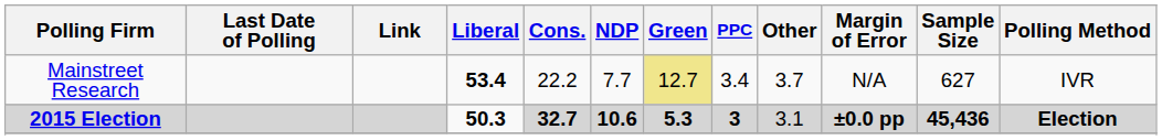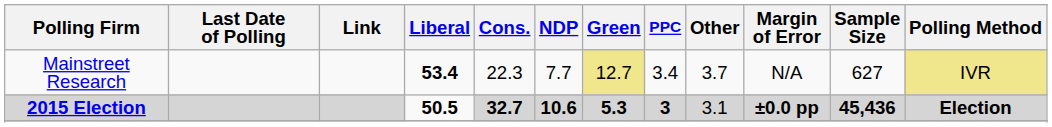Mainstreet Research | Cons.: 22.2 -> 22.3
Mainstreet Research | Polling Method: no background -> khaki background
2015 Election | Liberal: 50.3 -> 50.5
